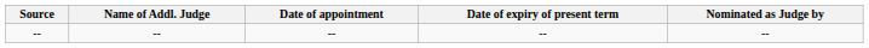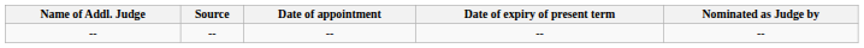columns swapped: Name of Addl. Judge <-> Source
